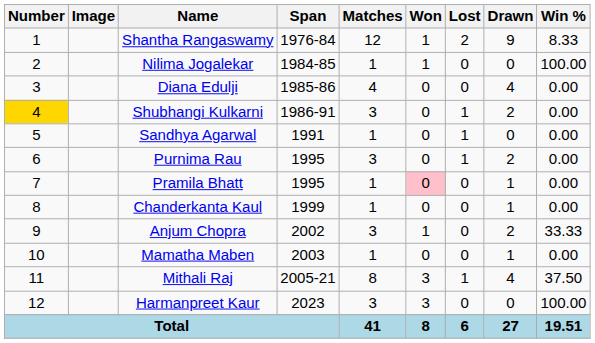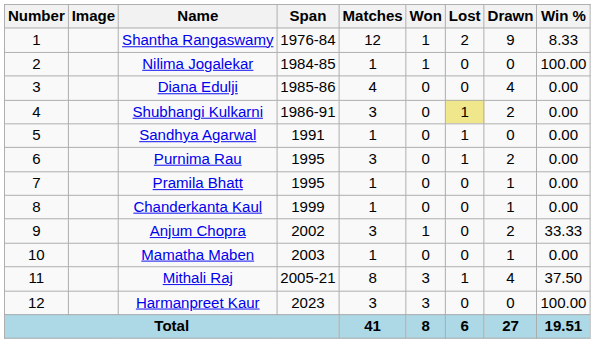Shubhangi Kulkarni | Number: gold background -> no background
Shubhangi Kulkarni | Lost: no background -> khaki background
Pramila Bhatt | Won: pink background -> no background
